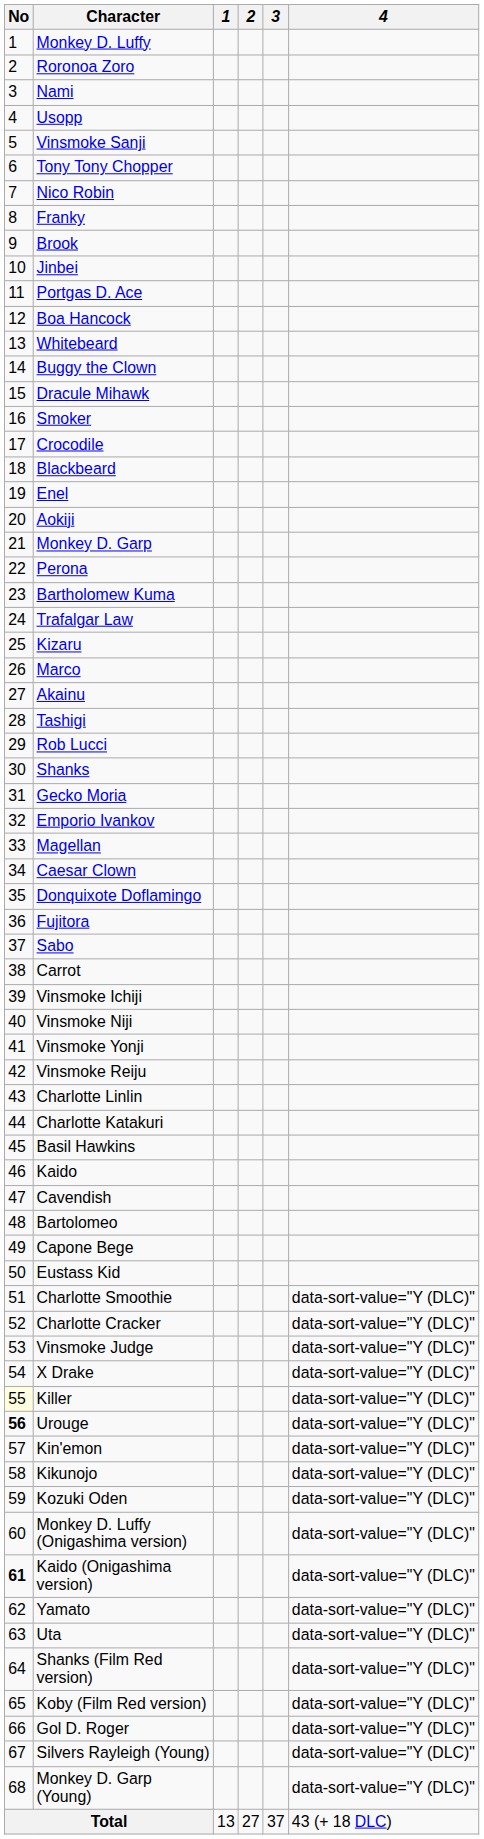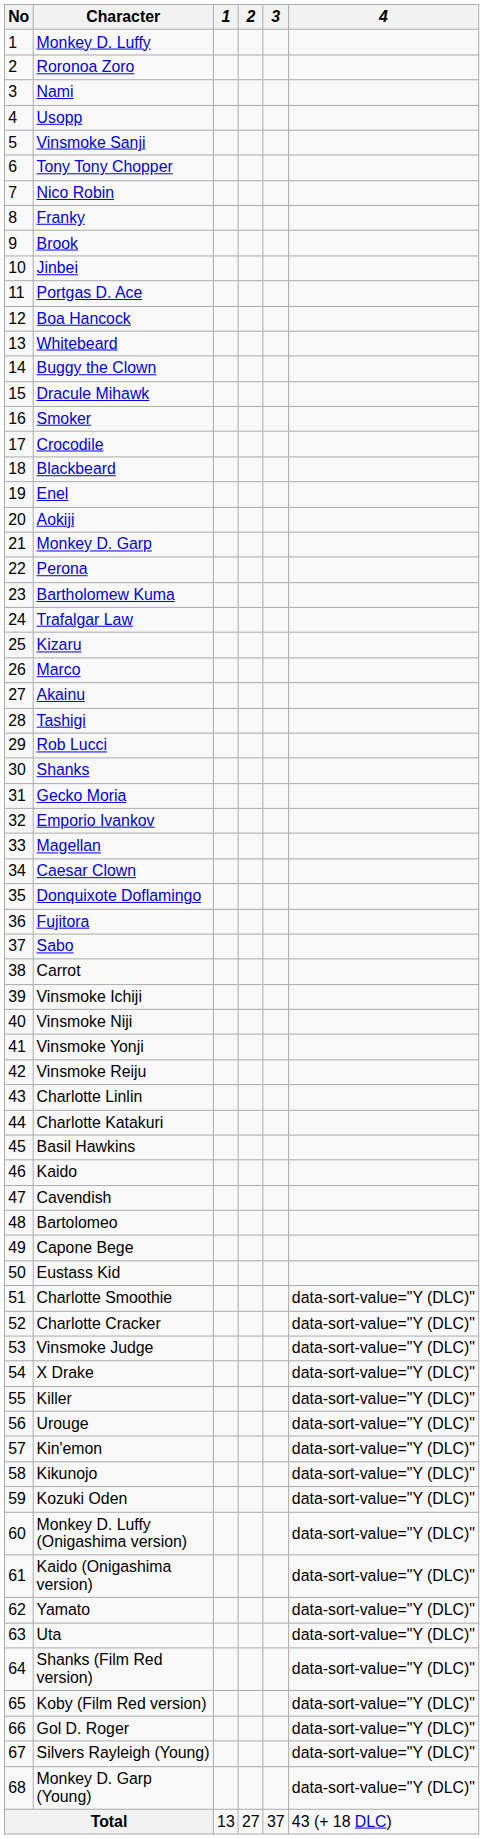Killer | No: lightyellow background -> no background
Urouge | No: bold -> normal
Kaido (Onigashima version) | No: bold -> normal
